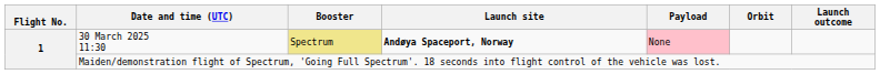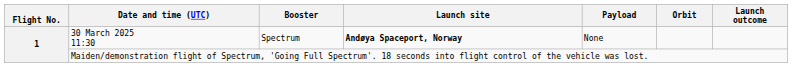30 March 2025 11:30 | Booster: khaki background -> no background
30 March 2025 11:30 | Payload: pink background -> no background
